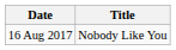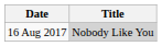16 Aug 2017 | Title: no background -> lightgrey background
